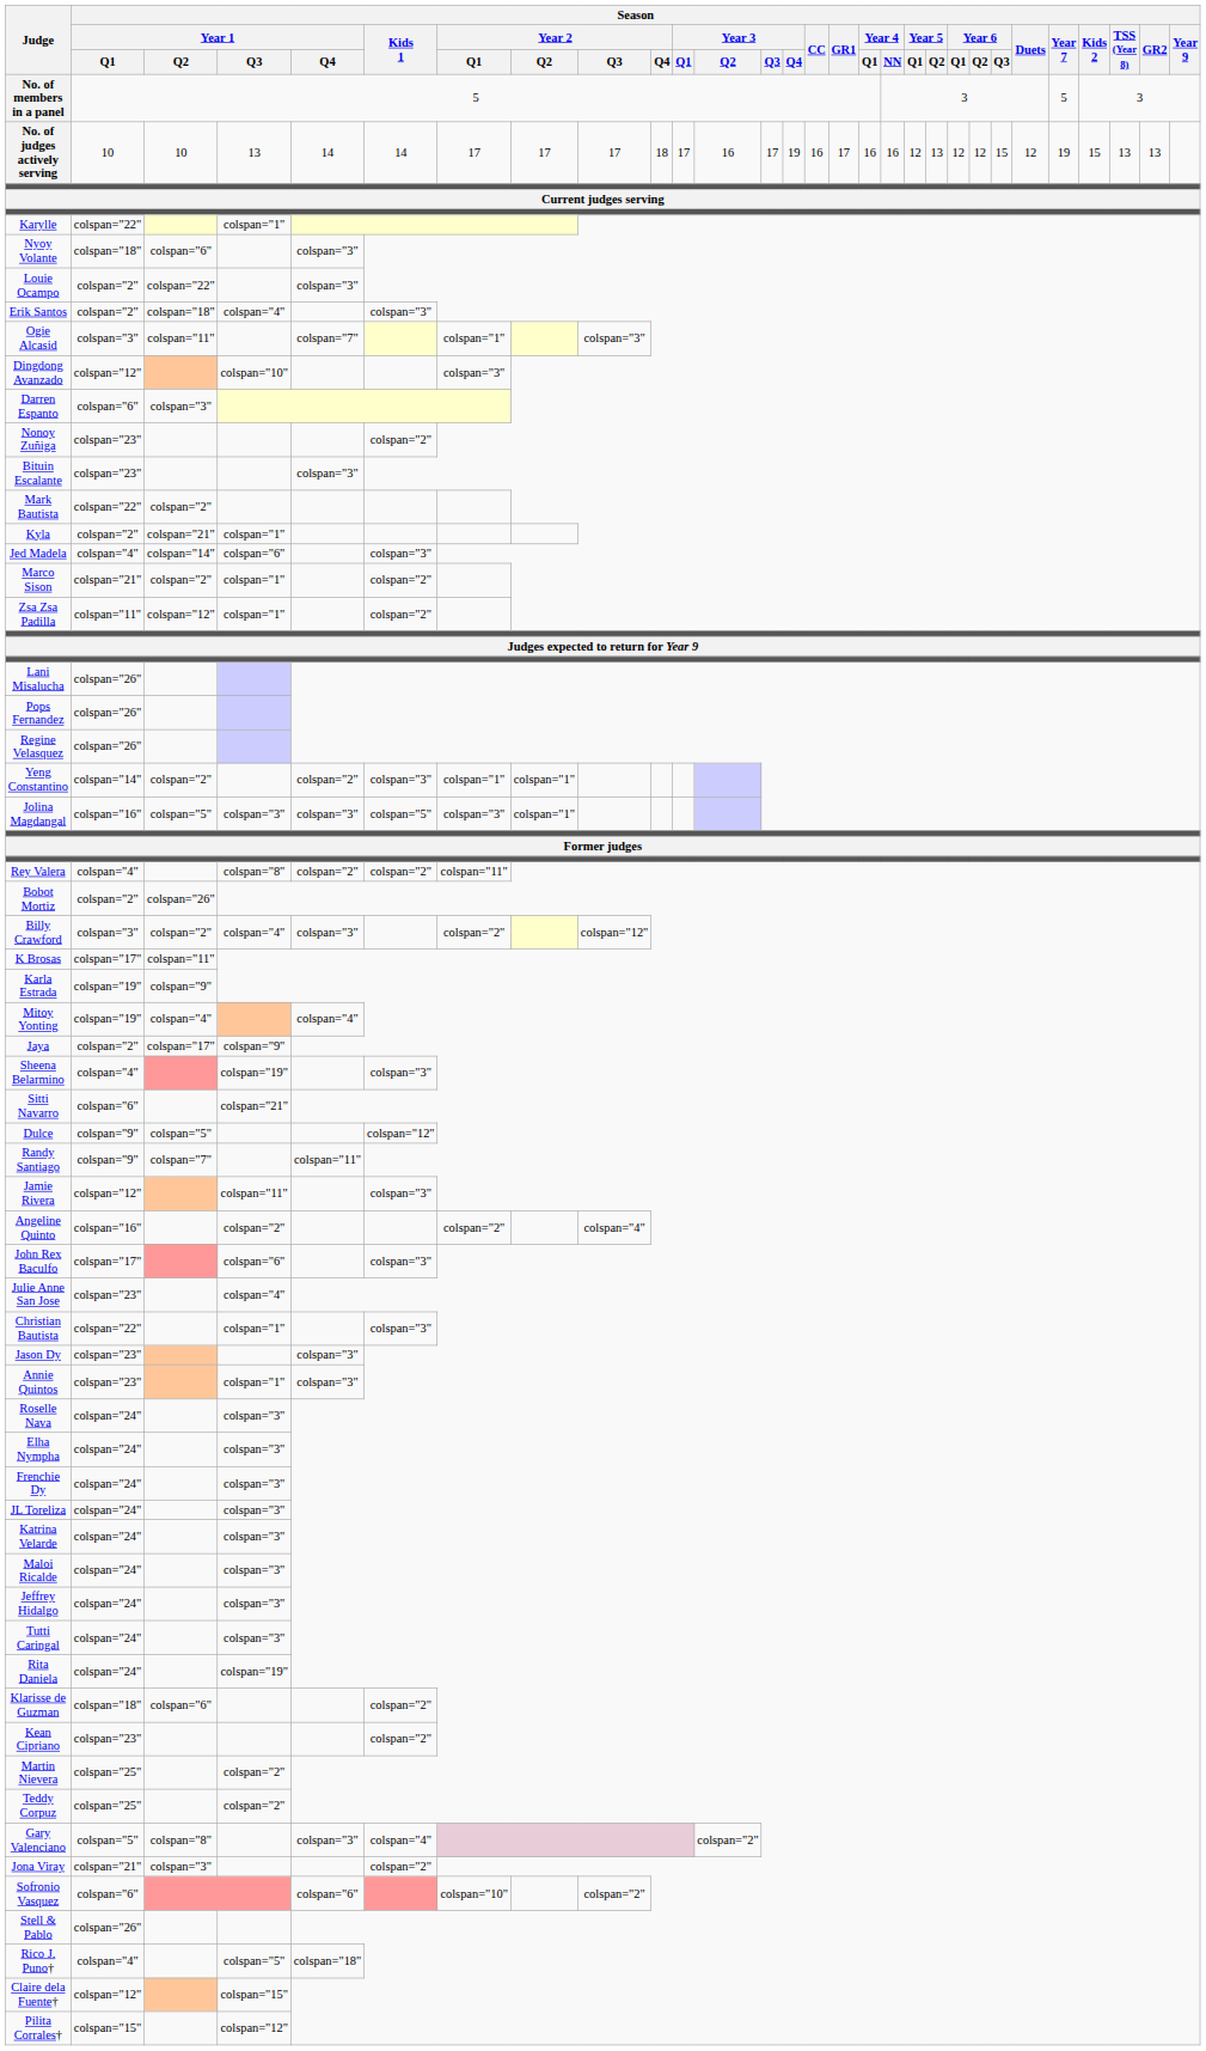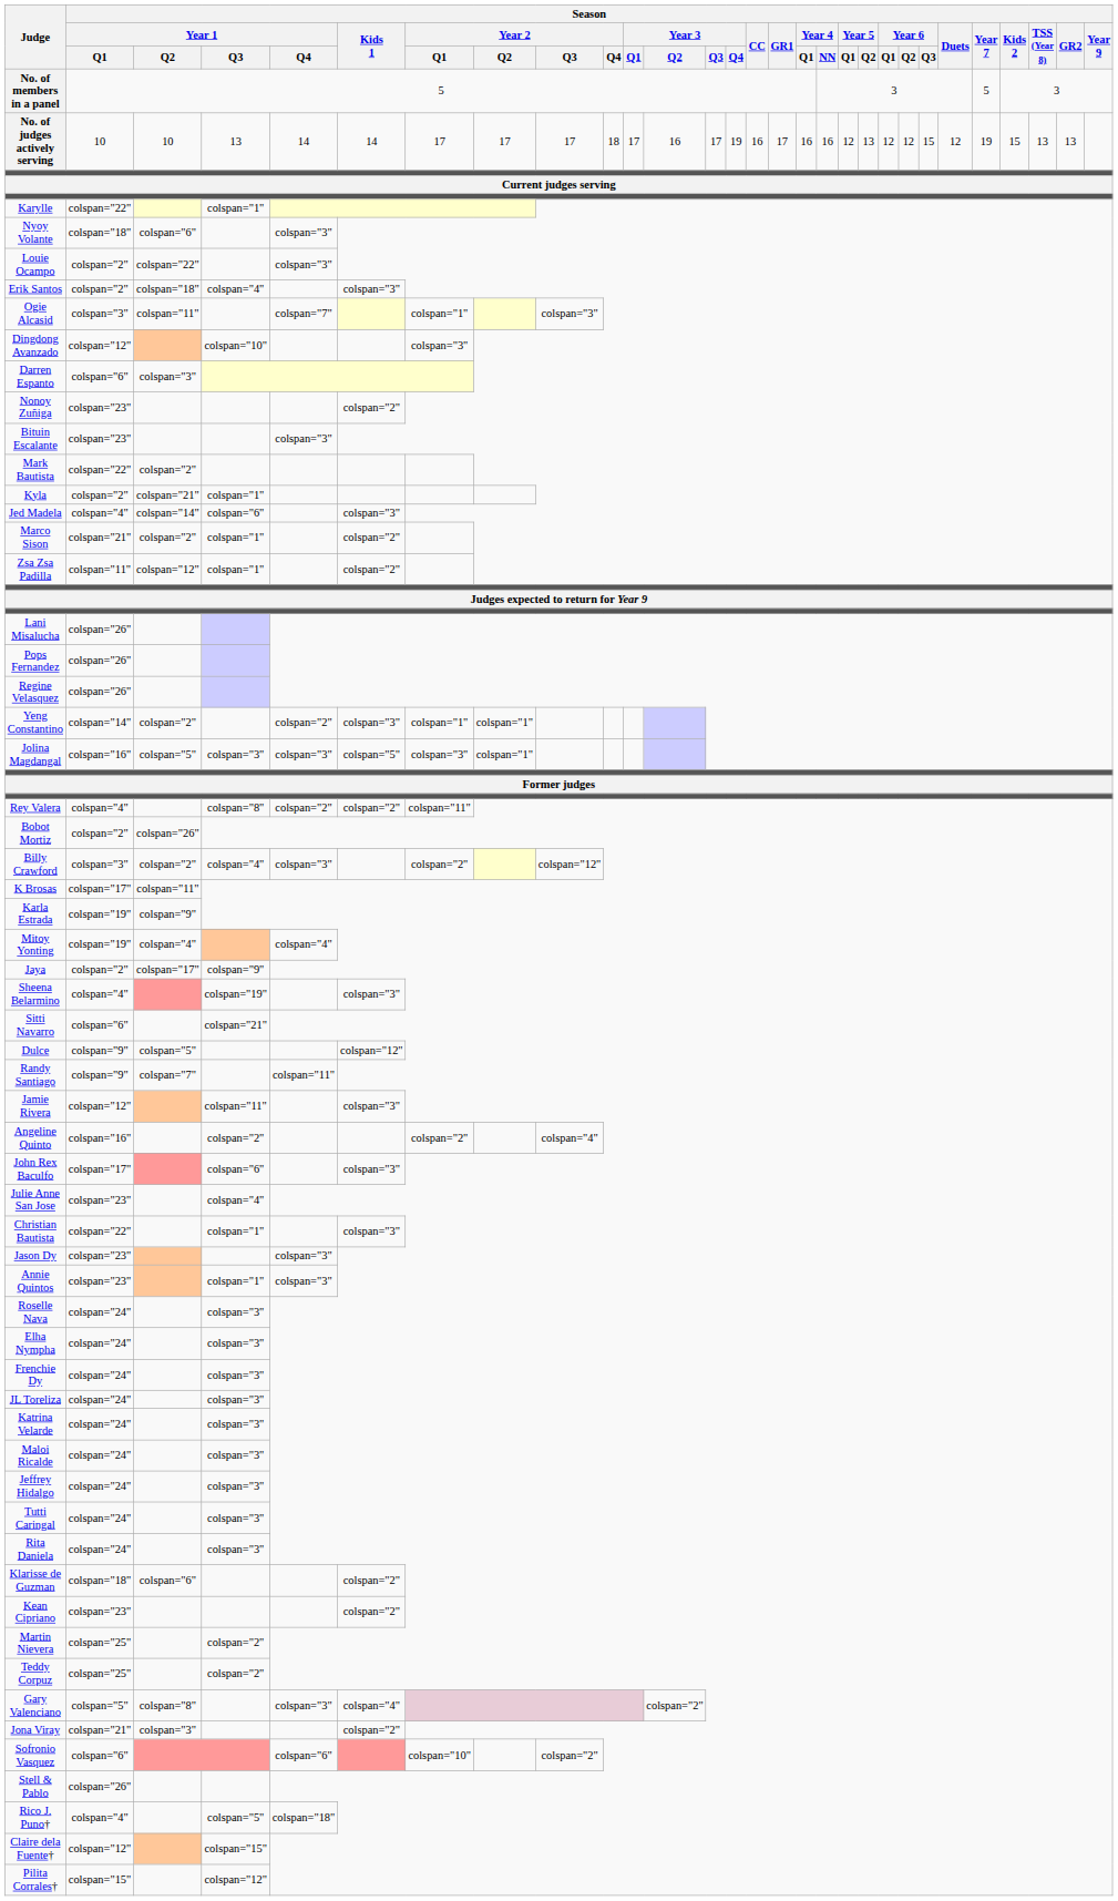Rita Daniela | Season / Year 1 / Q3: colspan="19" -> colspan="3"
